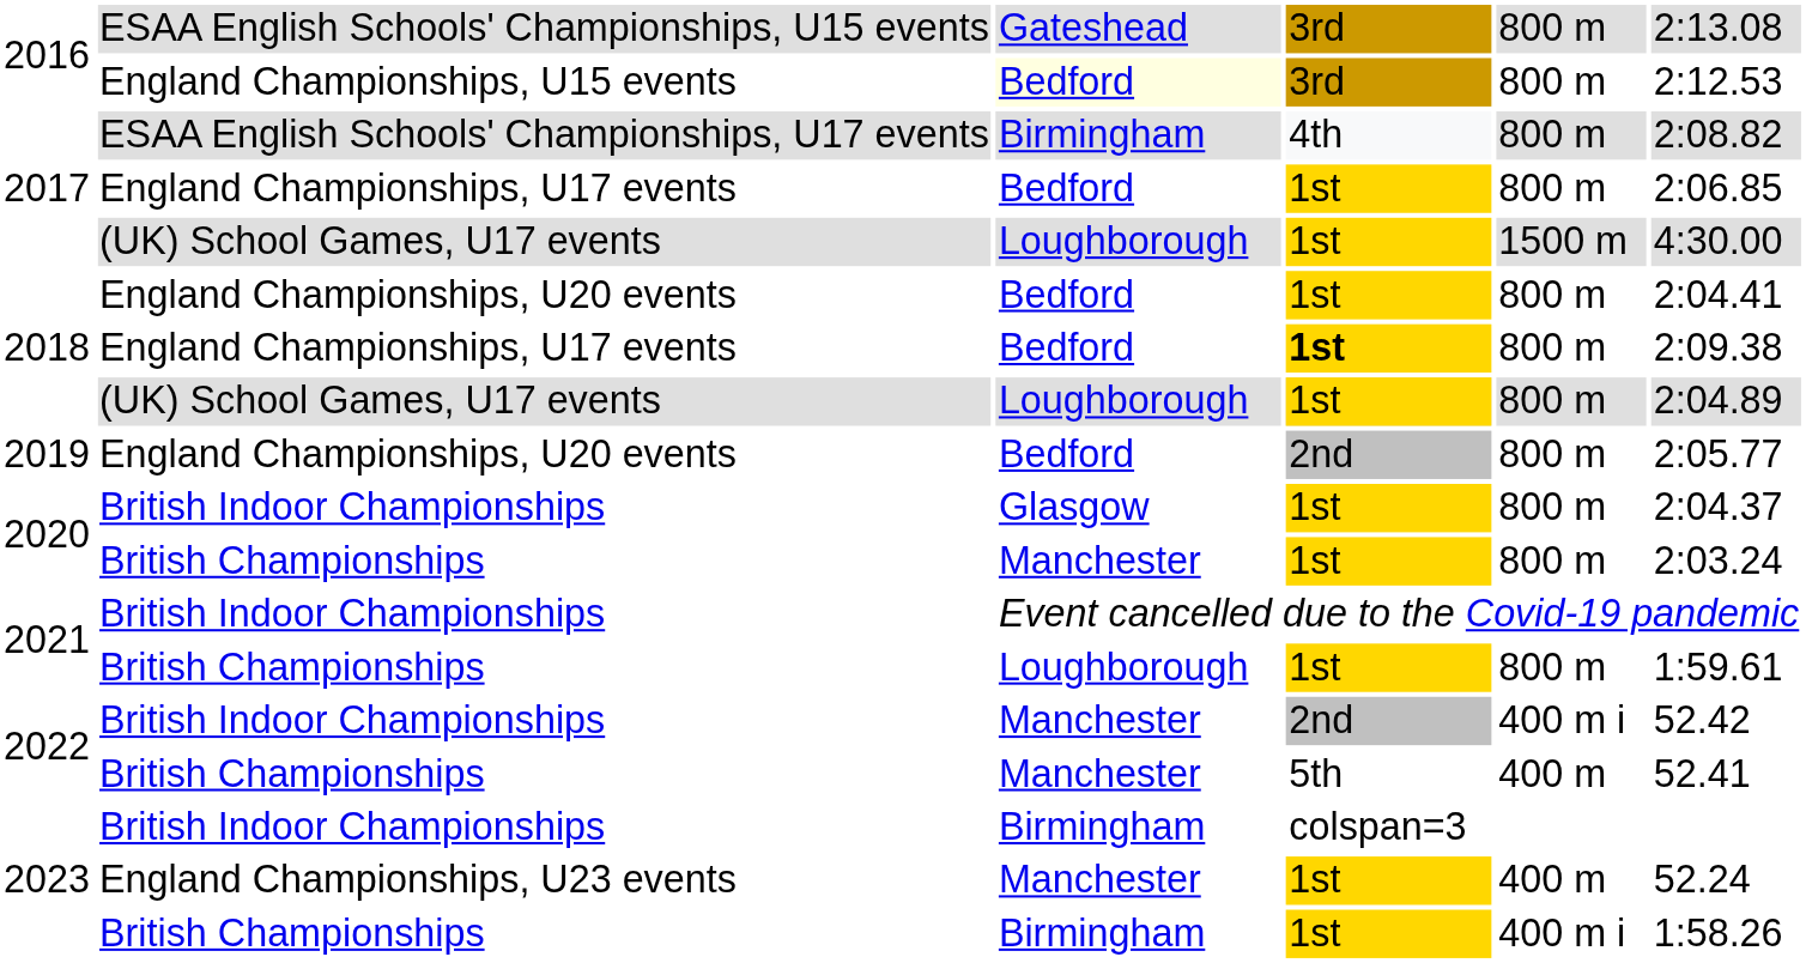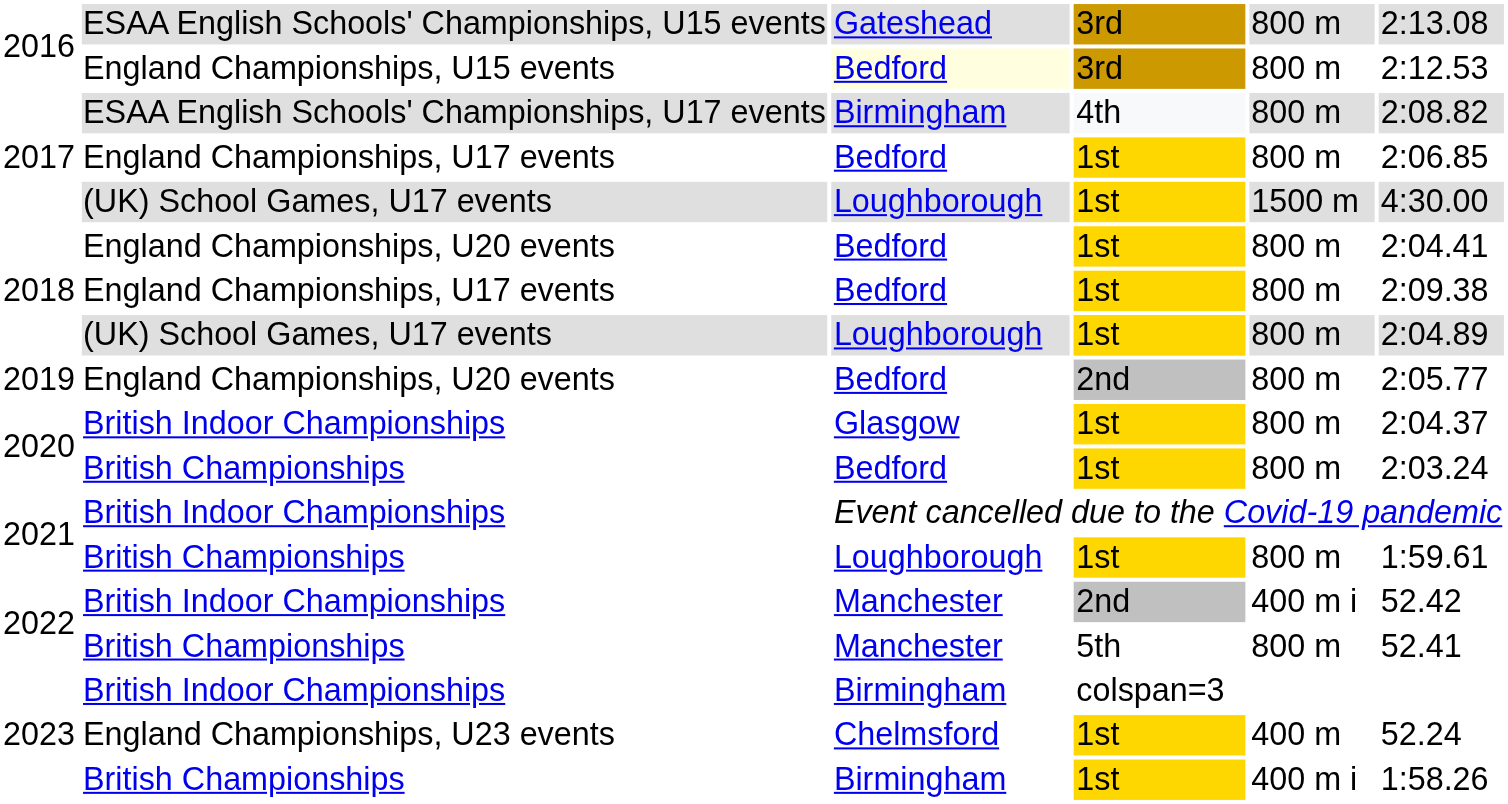2018 / England Championships, U17 events | column 4: bold -> normal
2020 / British Championships | column 3: Manchester -> Bedford
2022 / British Championships | column 5: 400 m -> 800 m
2023 / England Championships, U23 events | column 3: Manchester -> Chelmsford
